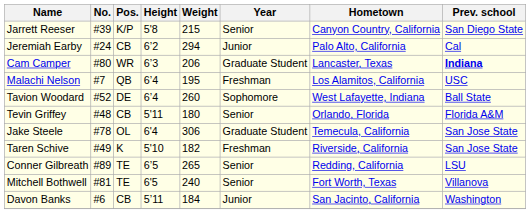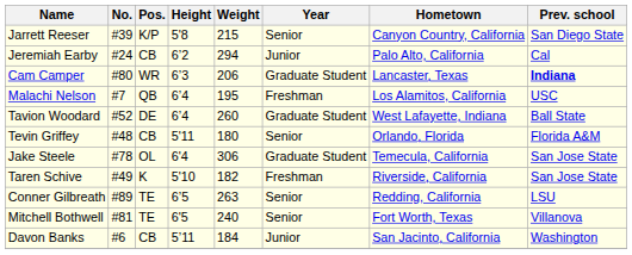Tavion Woodard | Year: Sophomore -> Graduate Student
Conner Gilbreath | Weight: 265 -> 263
